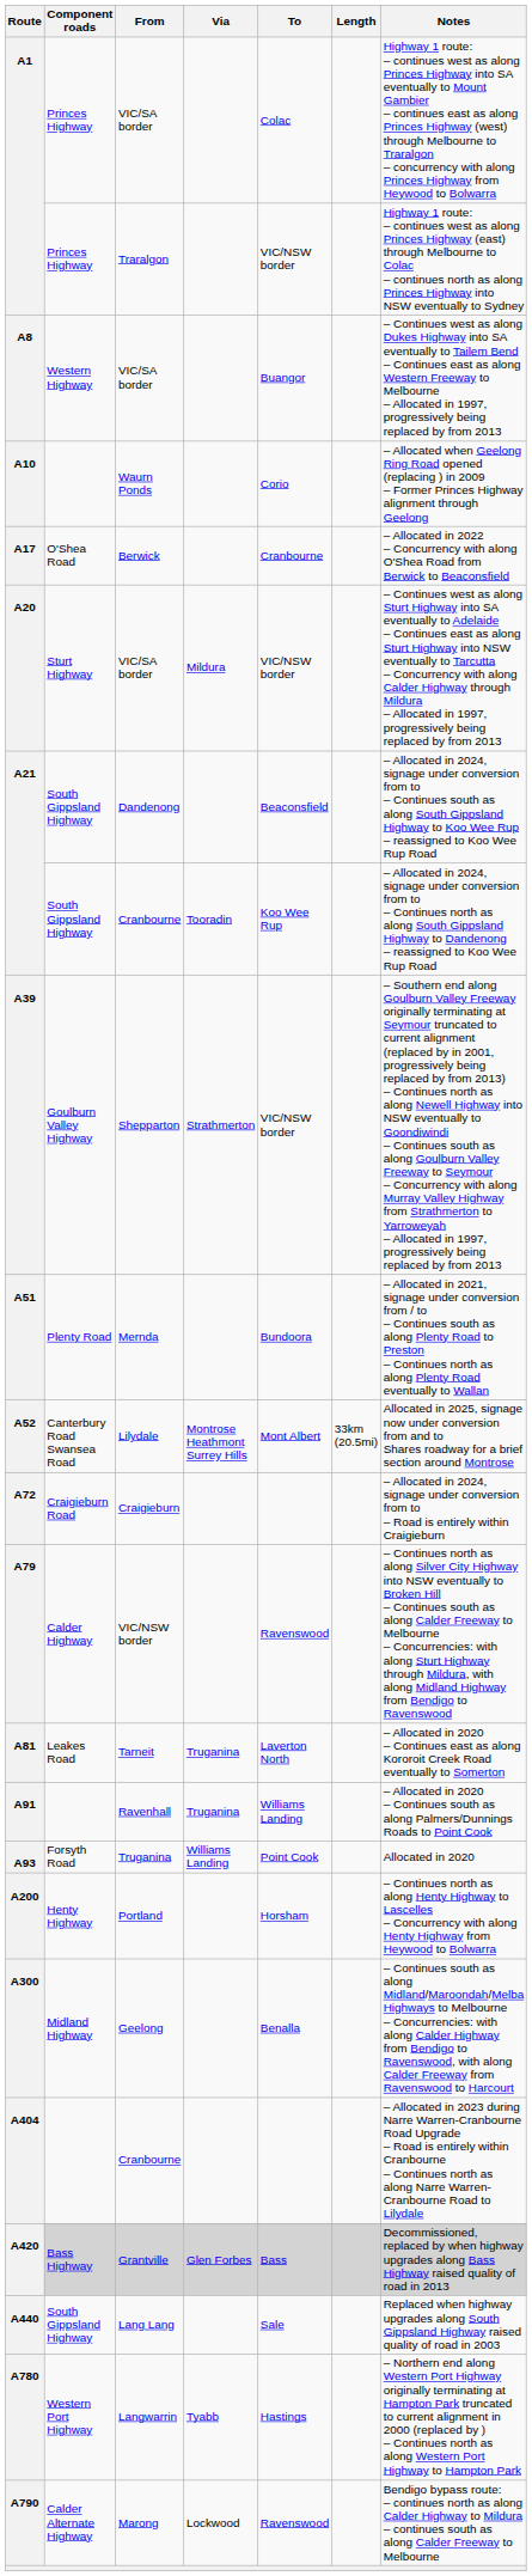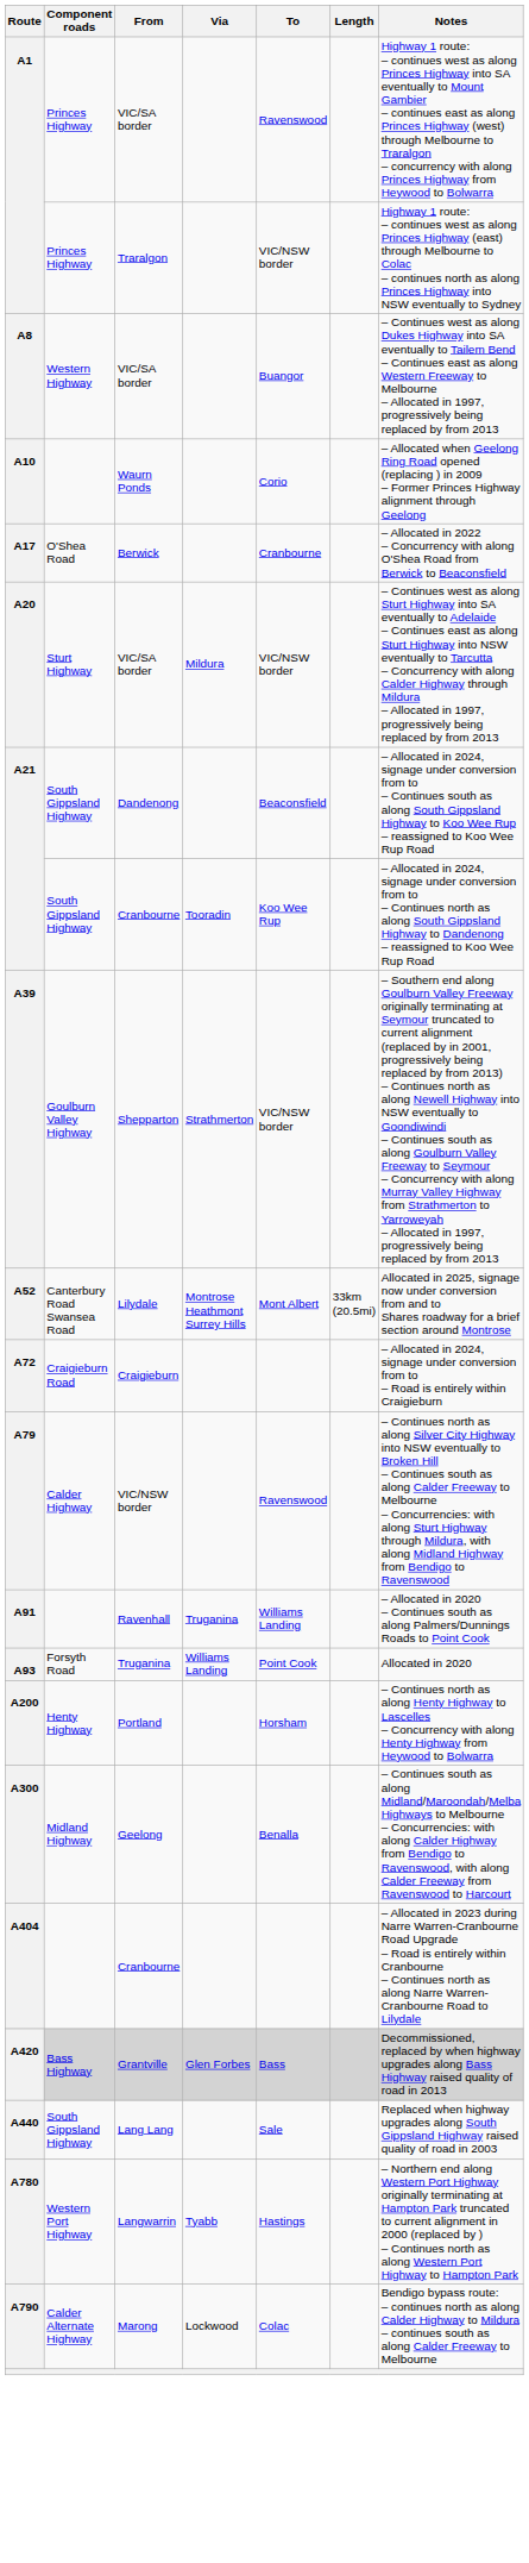A1 / VIC/SA border | To: Colac -> Ravenswood
- row: A51 | Plenty Road | Mernda | Bundoora | – Allocated in 2021, signage under conversion from / to – Continues south as along Plenty Road to Preston – Continues north as along Plenty Road eventually to Wallan
- row: A81 | Leakes Road | Tarneit | Truganina | Laverton North | – Allocated in 2020 – Continues east as along Kororoit Creek Road eventually to Somerton
A790 | To: Ravenswood -> Colac
